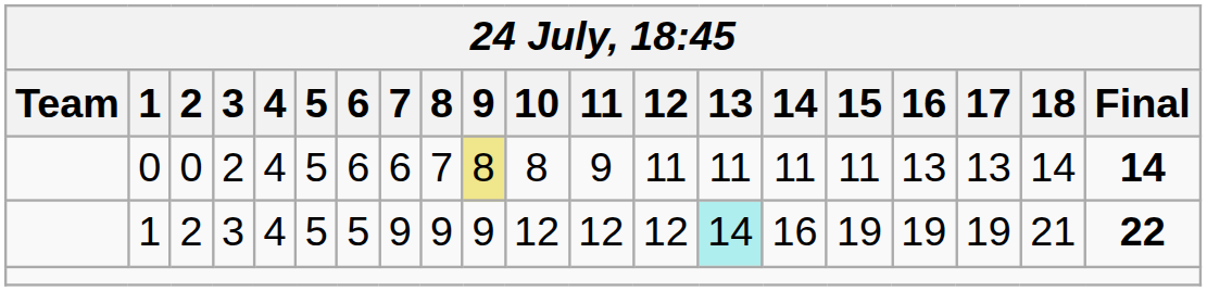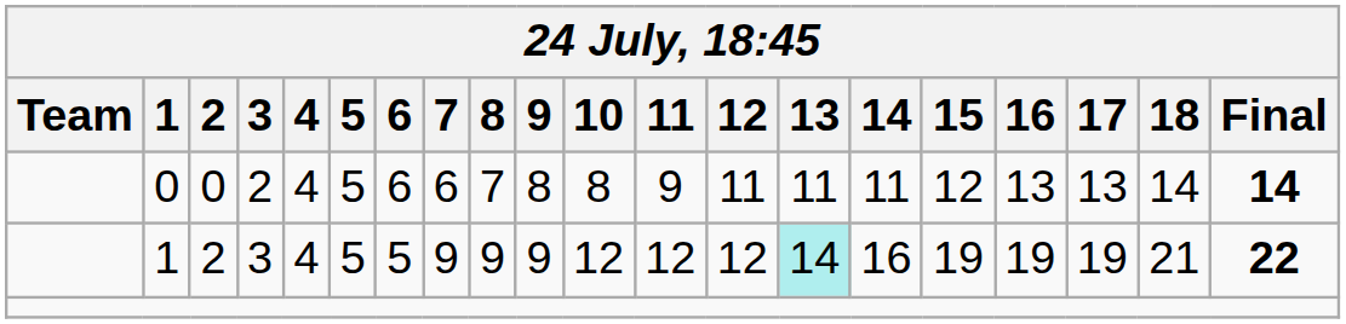row 3 | 9: khaki background -> no background
row 3 | 15: 11 -> 12
